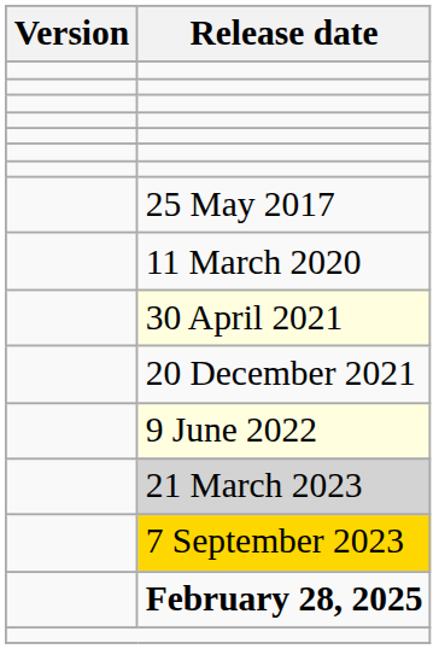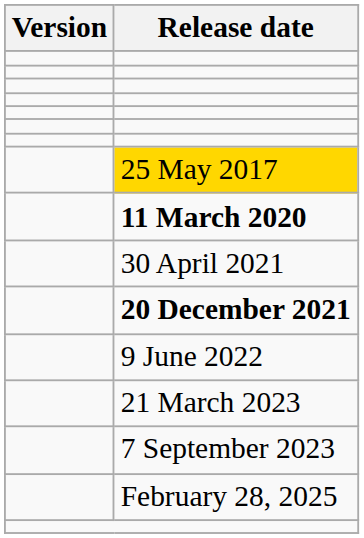row 9 | Release date: no background -> gold background
row 10 | Release date: normal -> bold
row 11 | Release date: lightyellow background -> no background
row 12 | Release date: normal -> bold
row 13 | Release date: lightyellow background -> no background
row 14 | Release date: lightgrey background -> no background
row 15 | Release date: gold background -> no background
row 16 | Release date: bold -> normal
